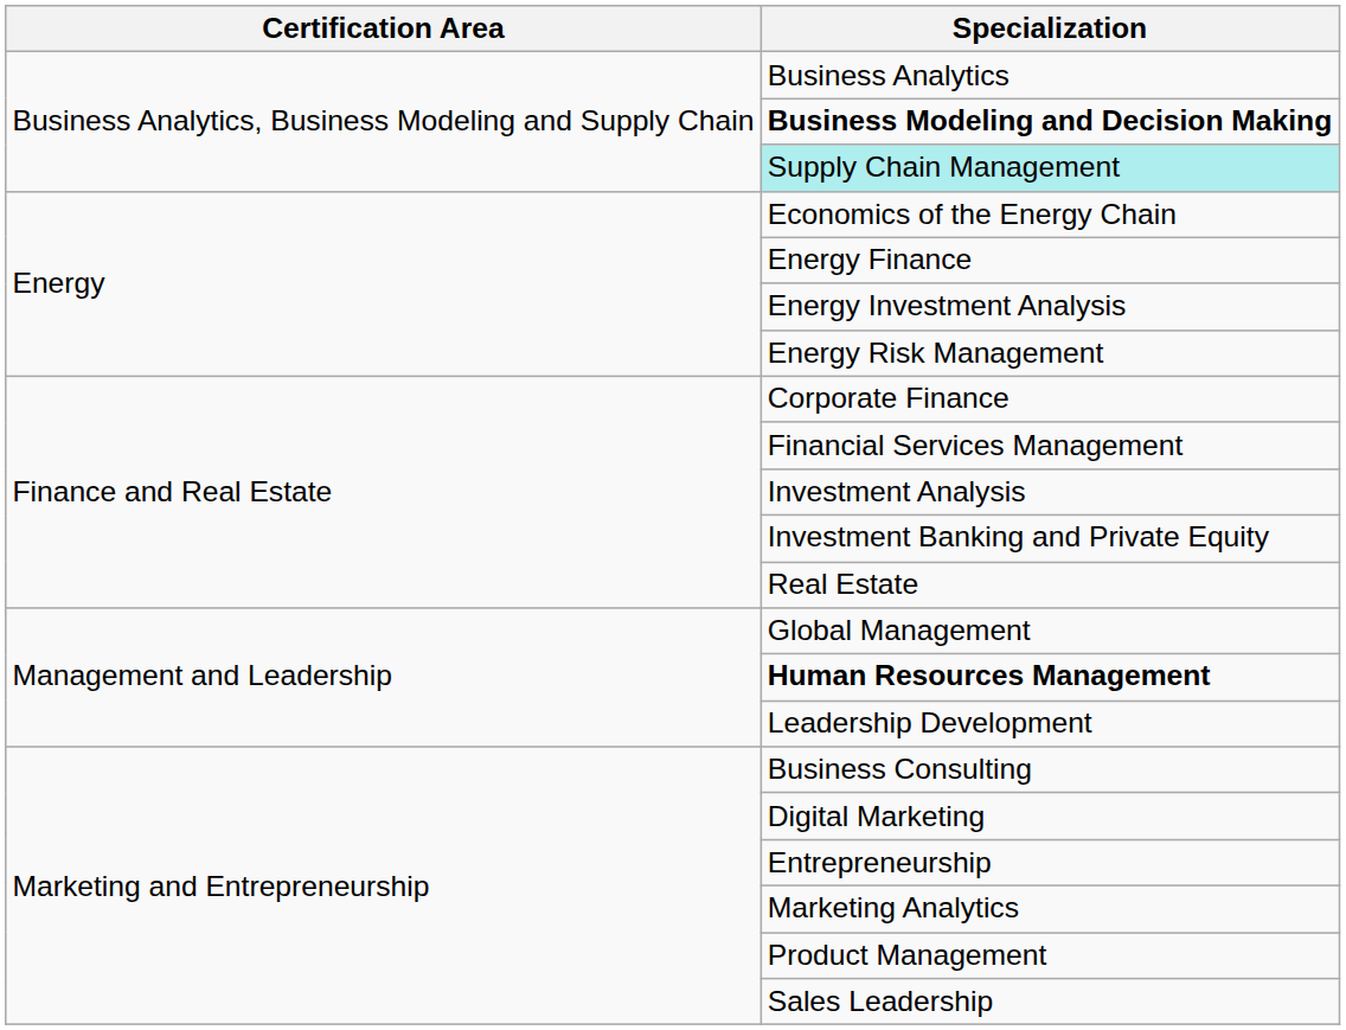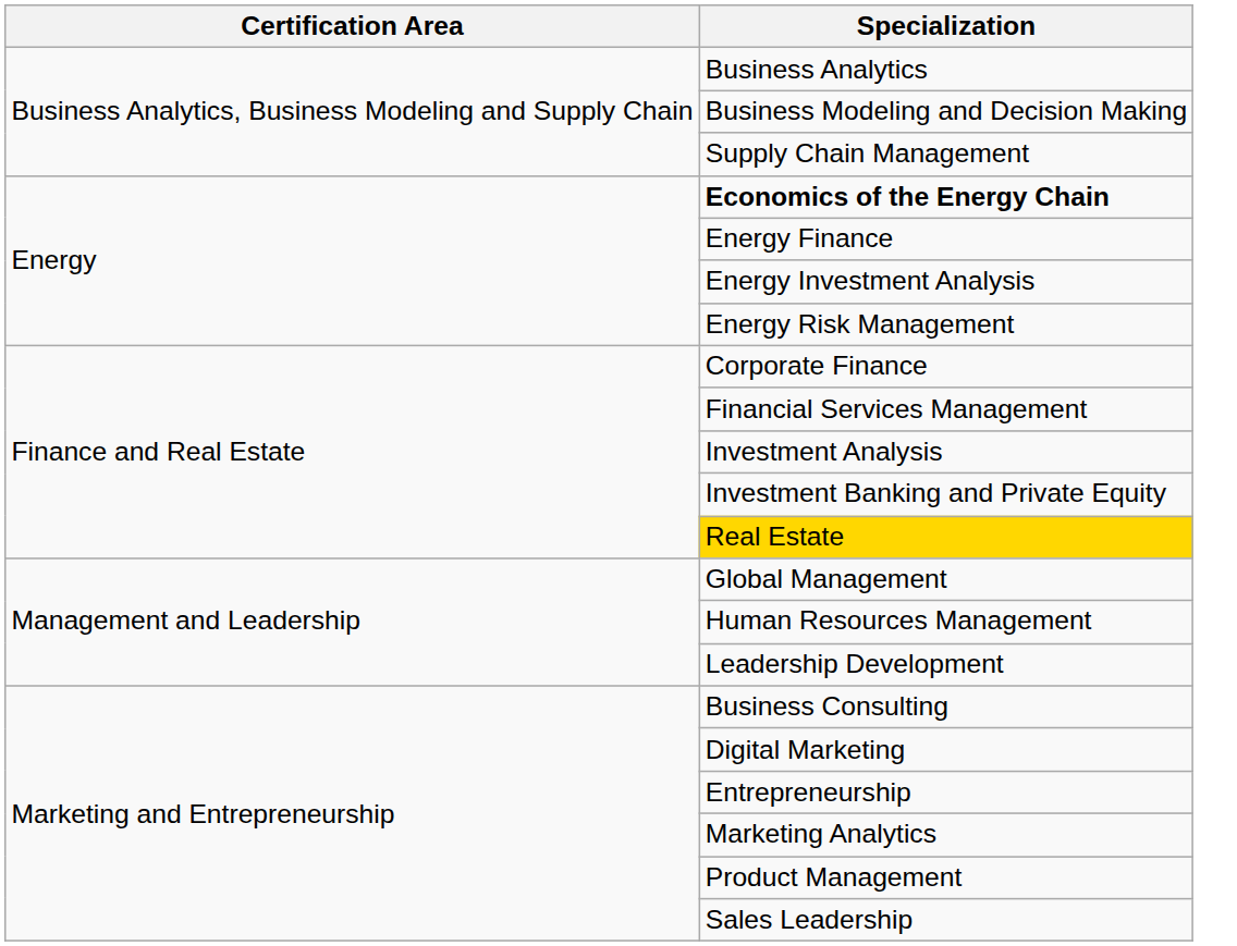Business Modeling and Decision Making | Specialization: bold -> normal
Supply Chain Management | Specialization: paleturquoise background -> no background
Economics of the Energy Chain | Specialization: normal -> bold
Real Estate | Specialization: no background -> gold background
Human Resources Management | Specialization: bold -> normal
